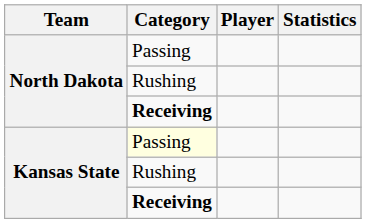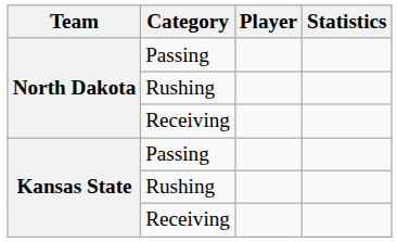North Dakota / Receiving | Category: bold -> normal
Kansas State / Passing | Category: lightyellow background -> no background
Kansas State / Receiving | Category: bold -> normal
